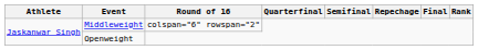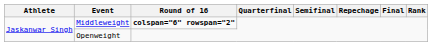Middleweight | Round of 16: normal -> bold
